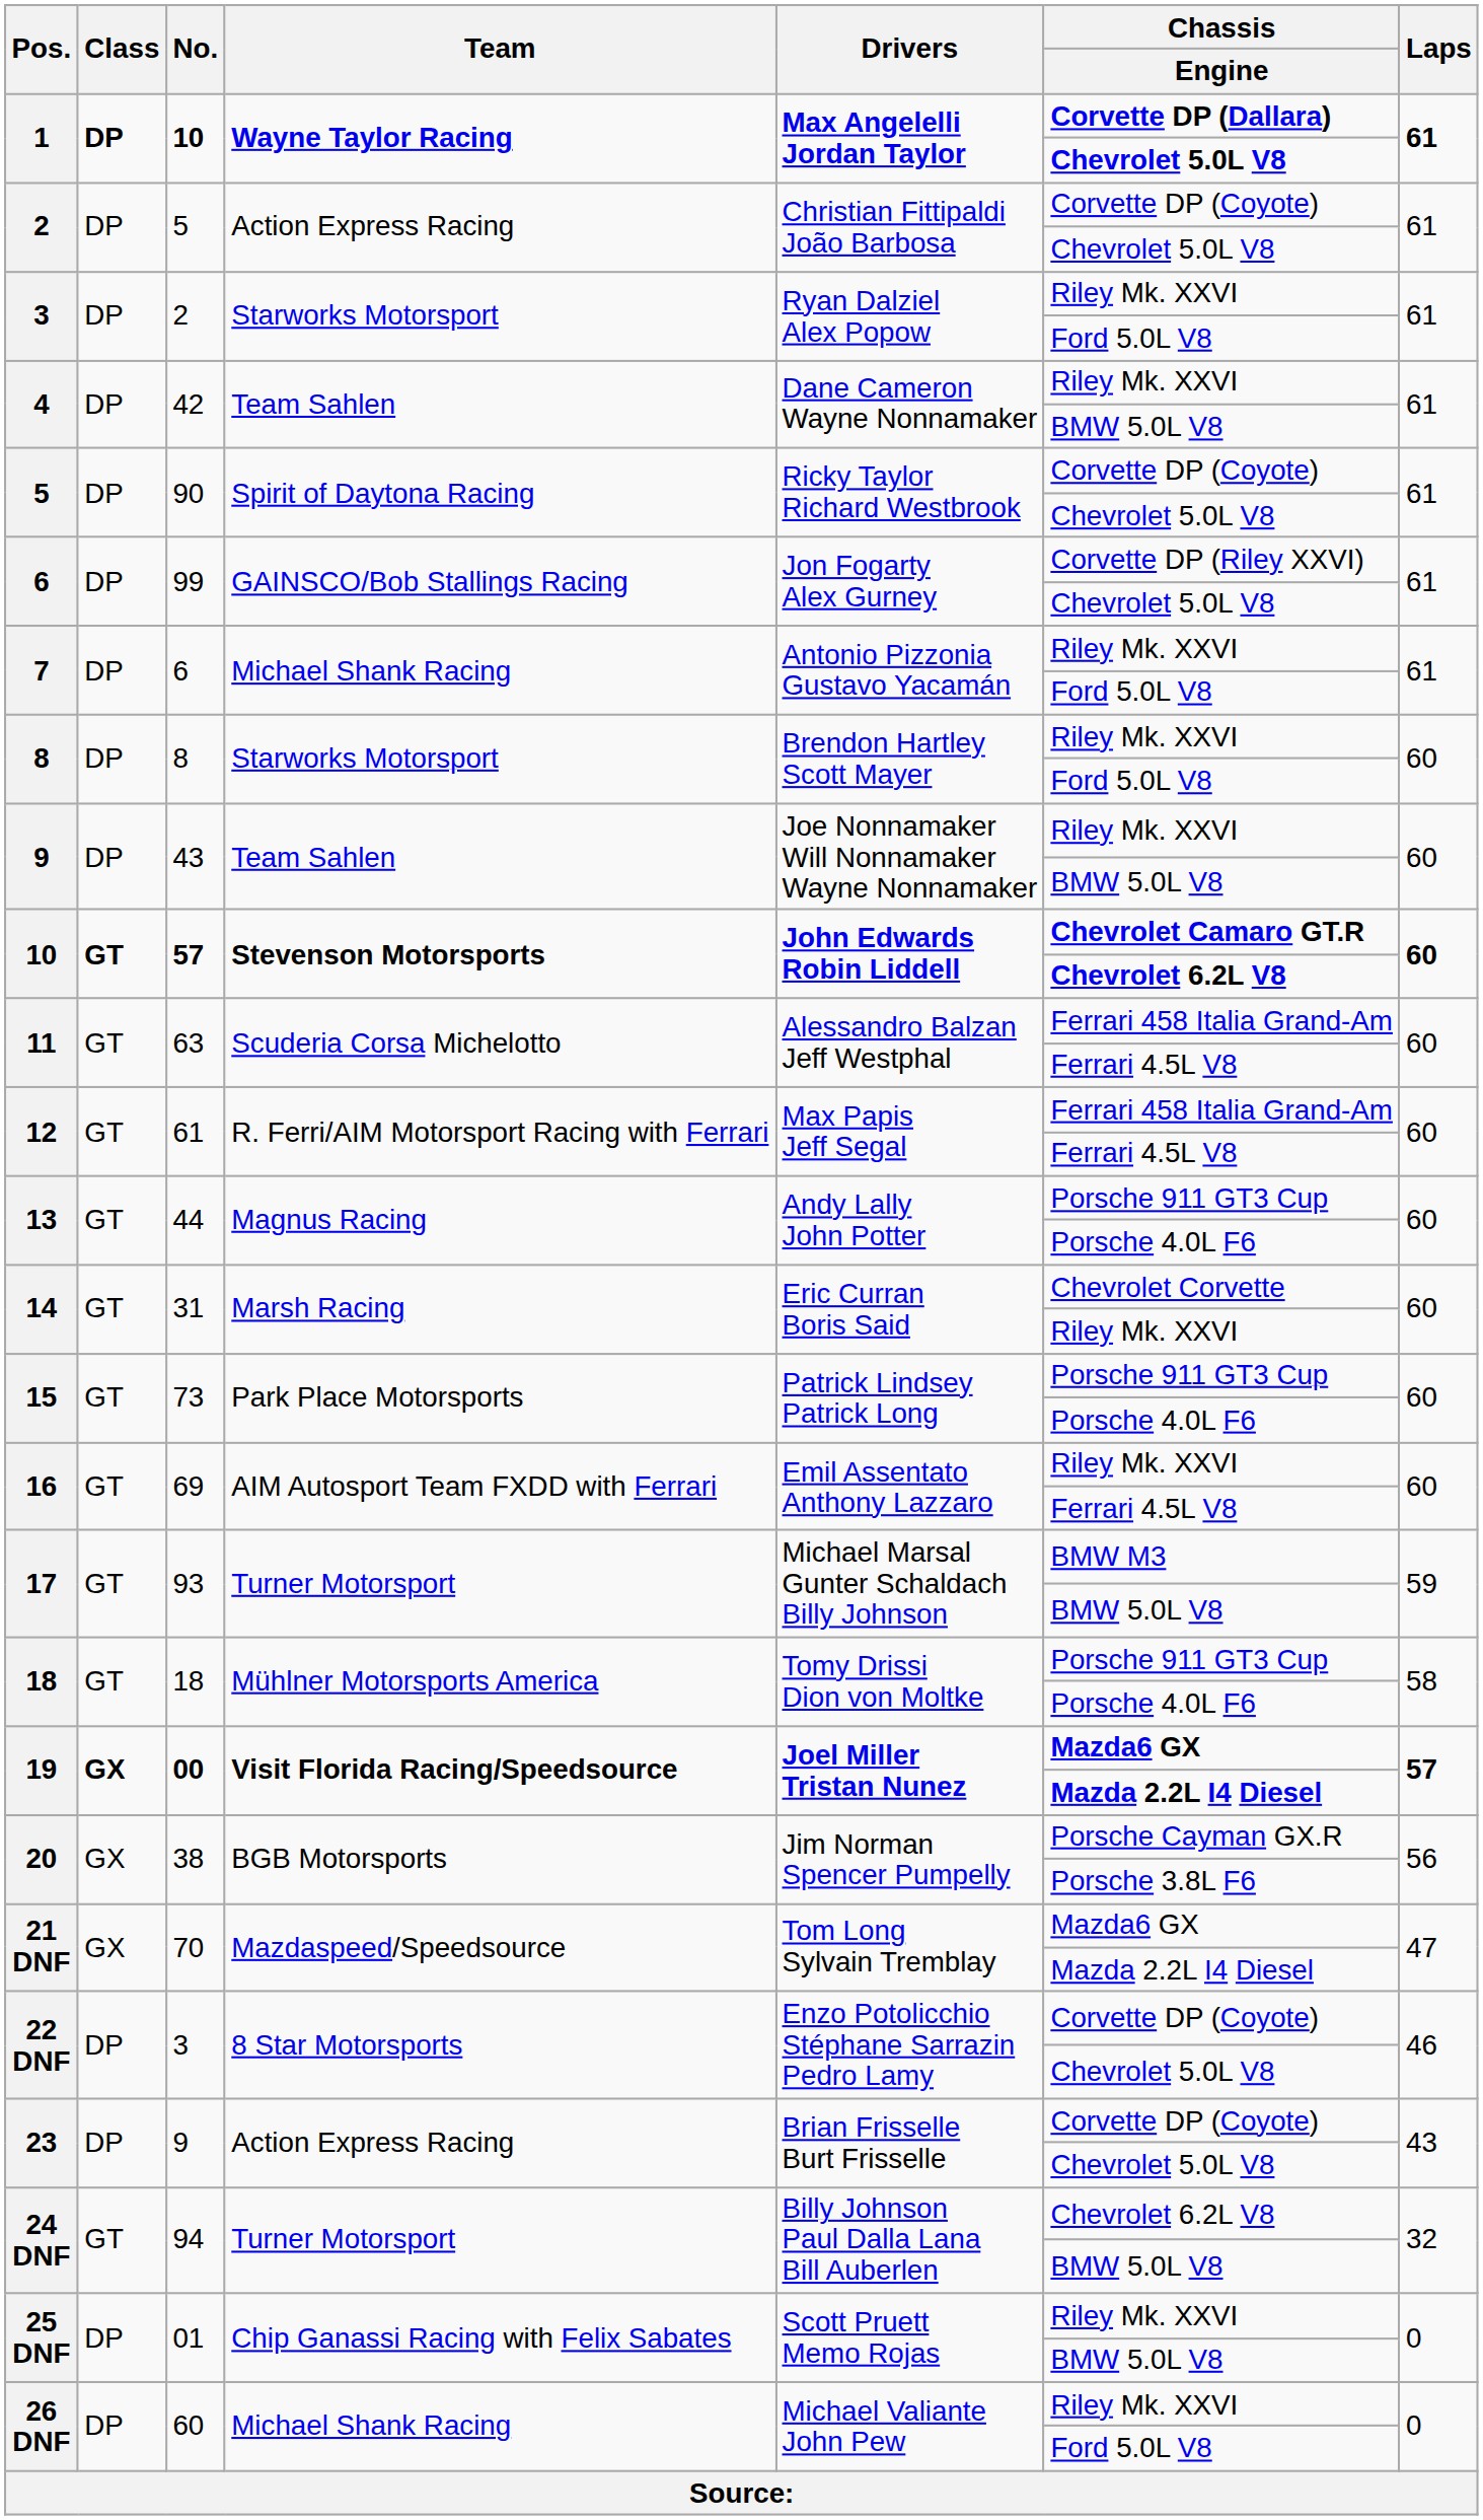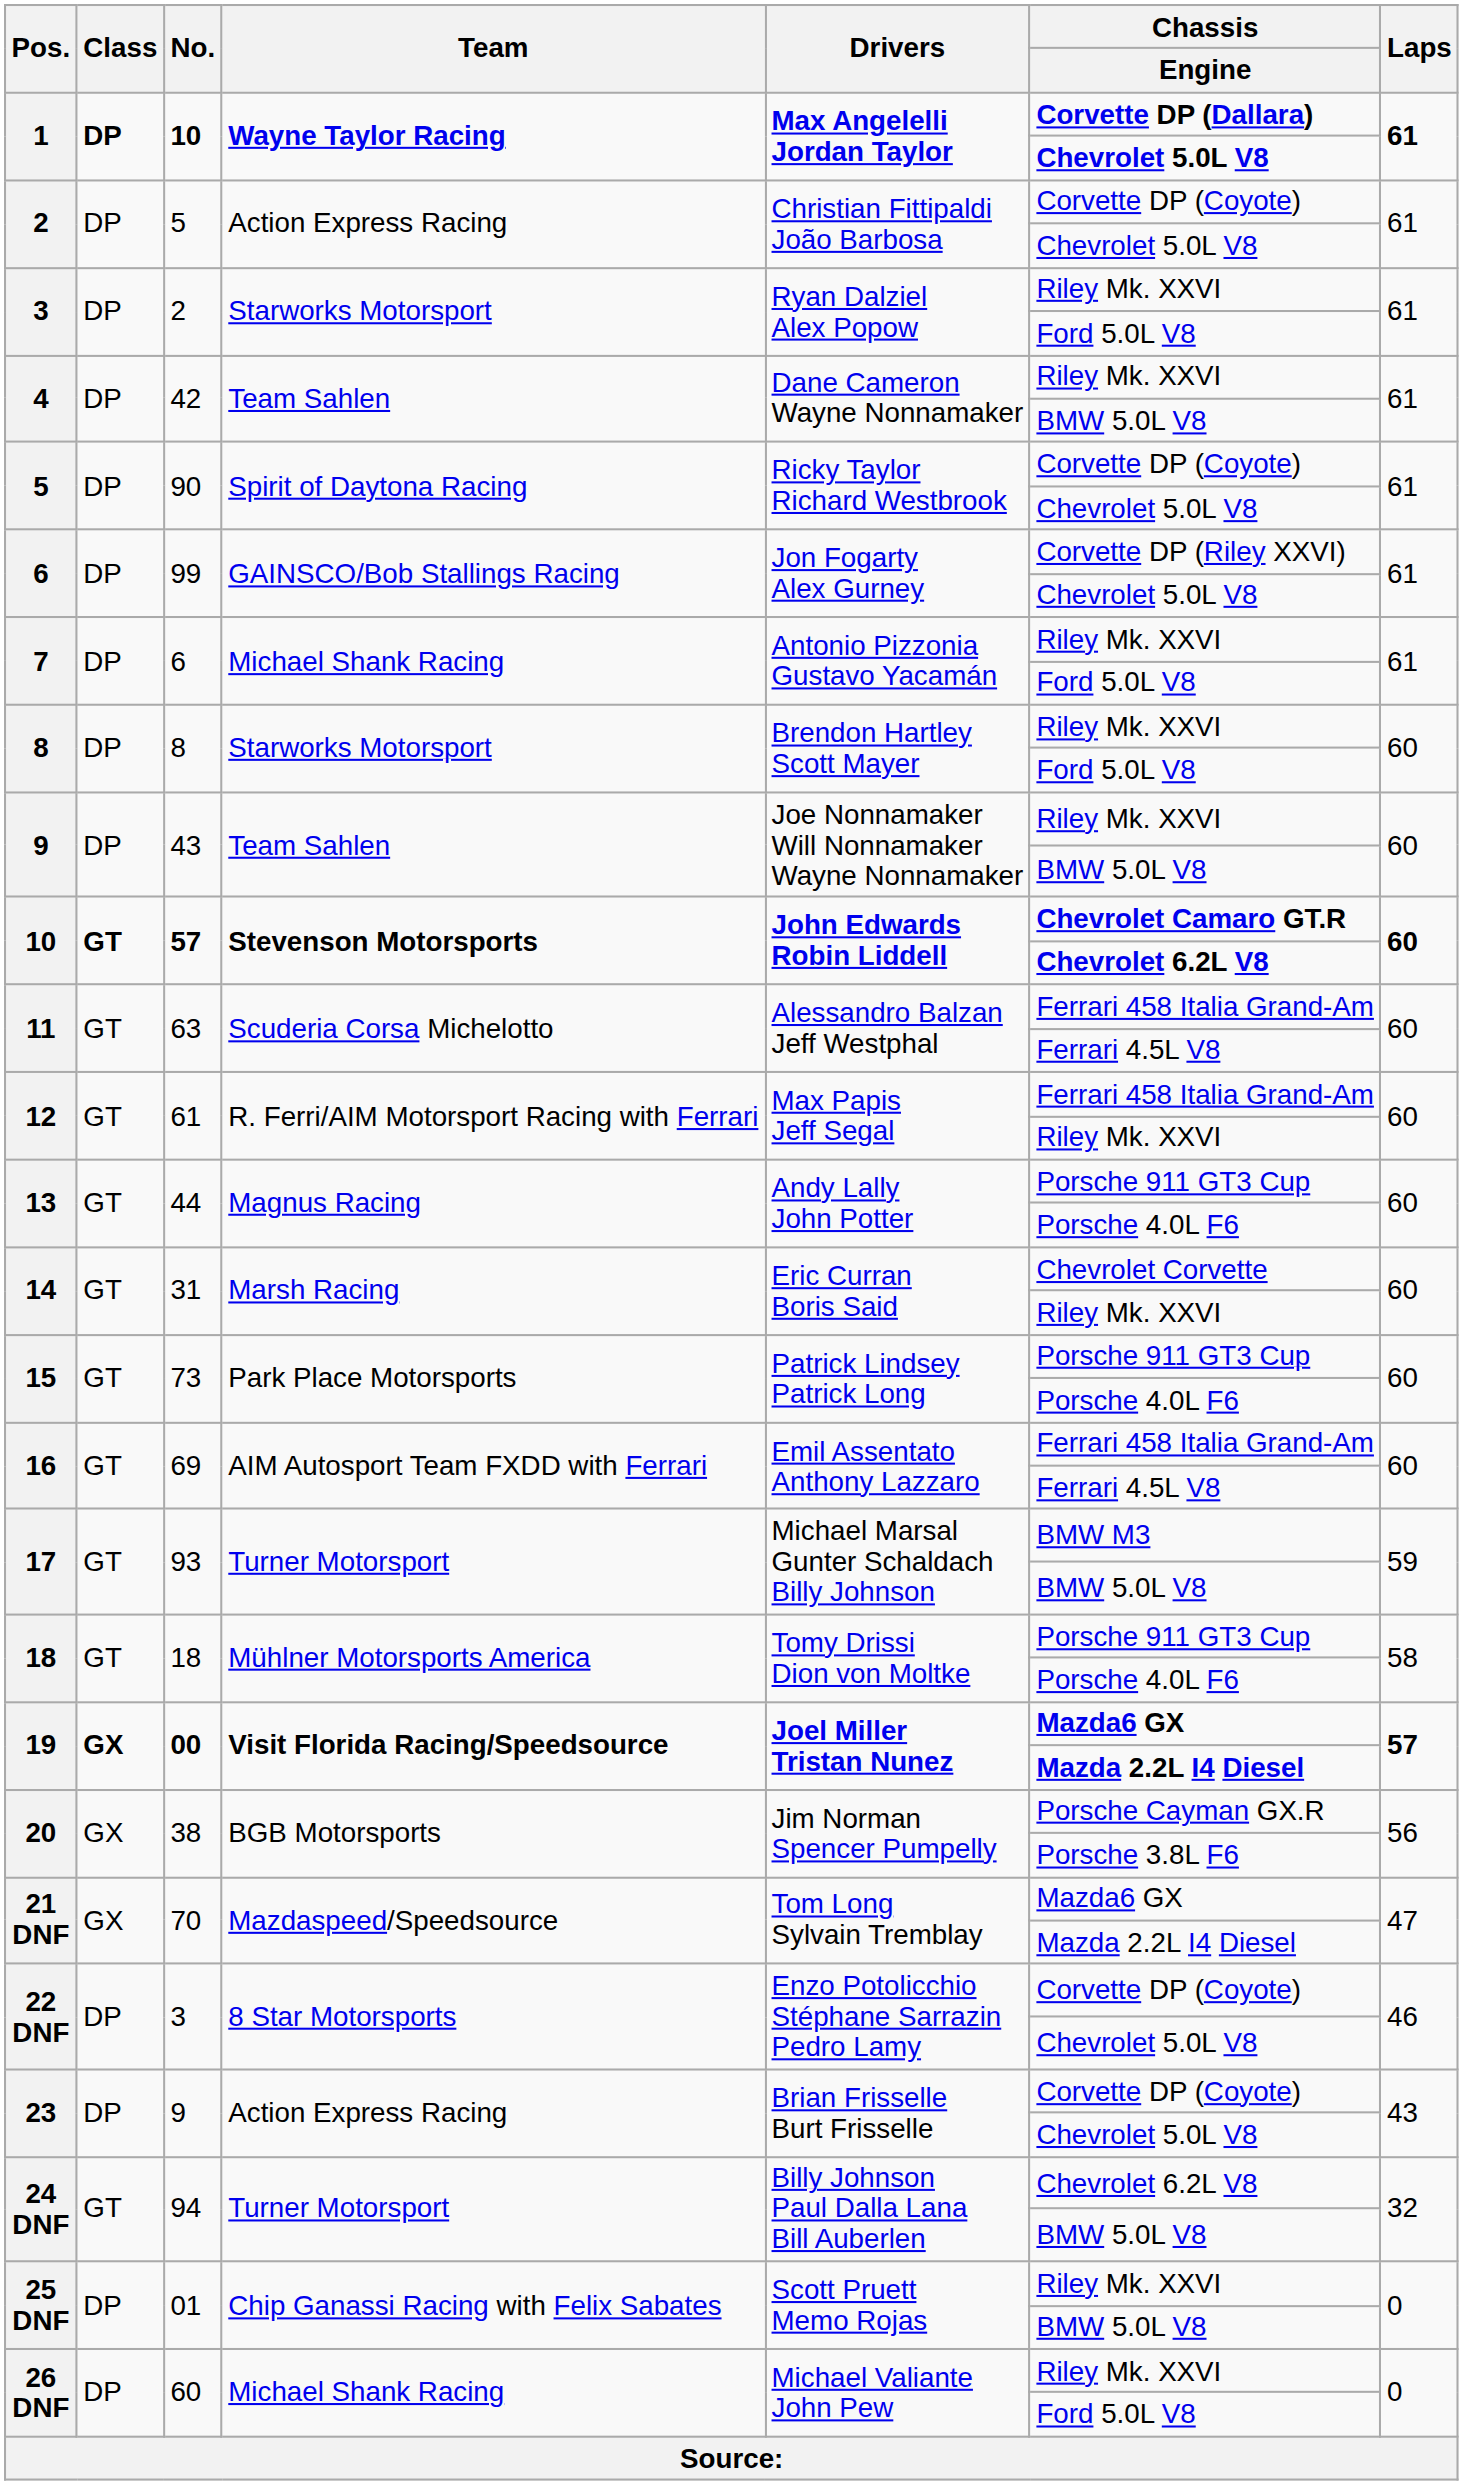row 26 | Chassis / Engine: Ferrari 4.5L V8 -> Riley Mk. XXVI
row 33 | Chassis / Engine: Riley Mk. XXVI -> Ferrari 458 Italia Grand-Am
